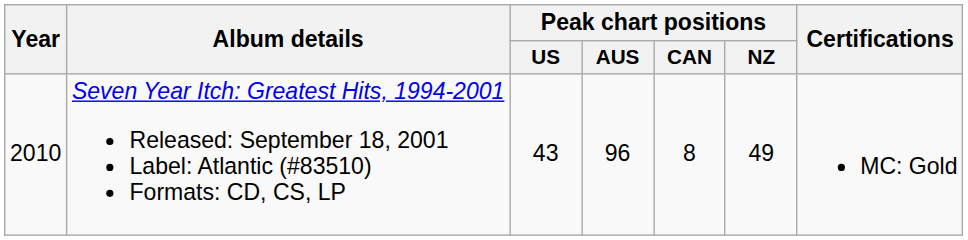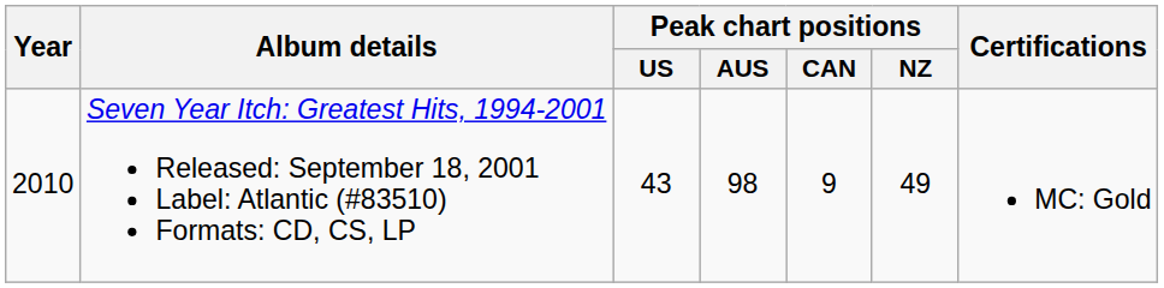row 3 | Peak chart positions / AUS: 96 -> 98
row 3 | Peak chart positions / CAN: 8 -> 9
